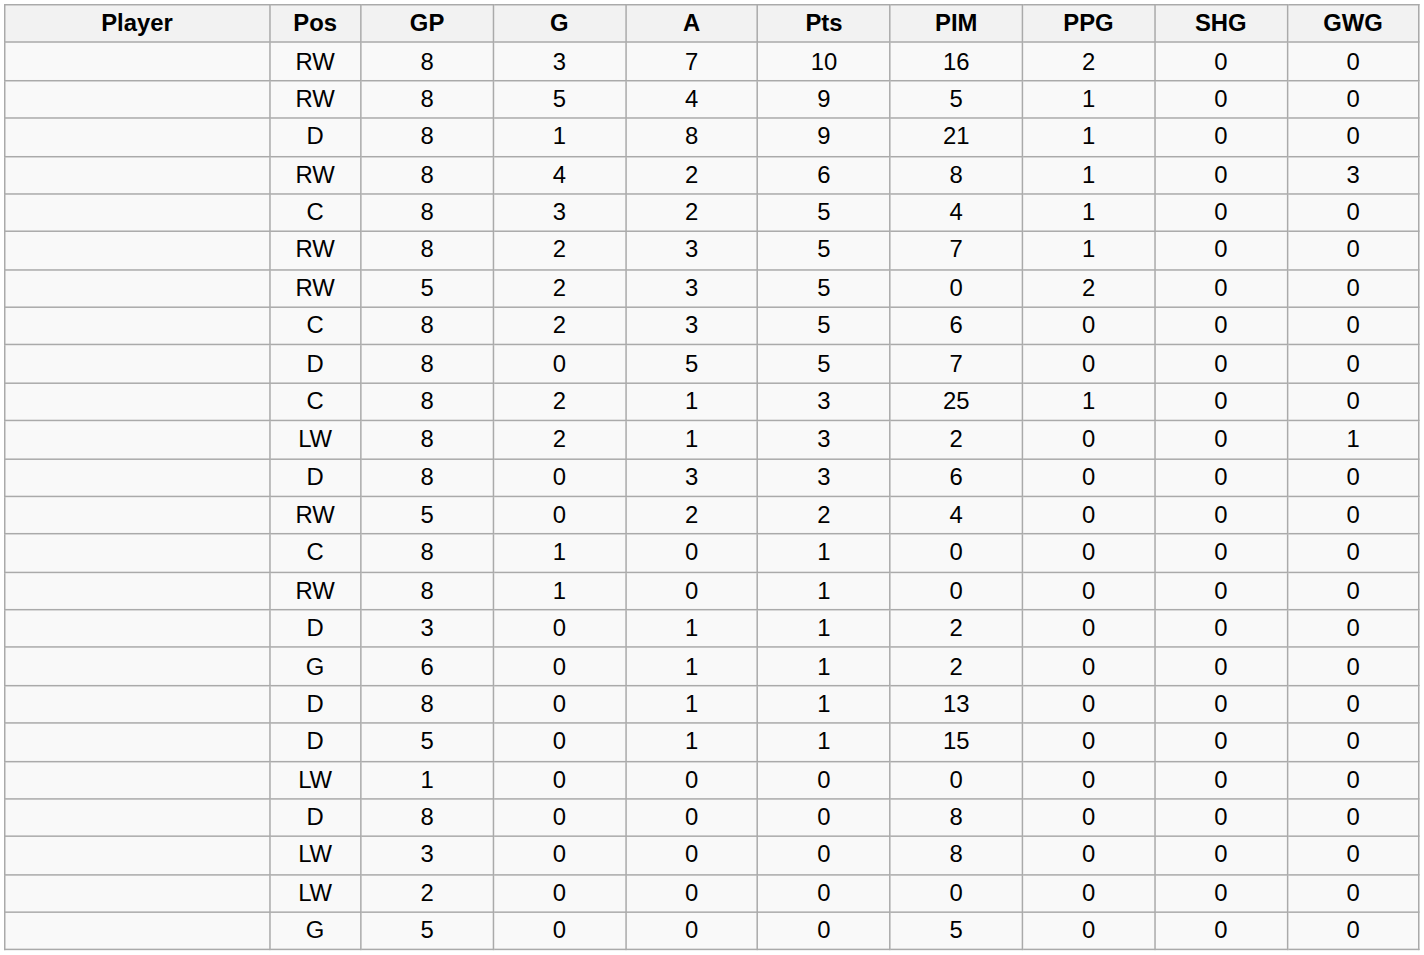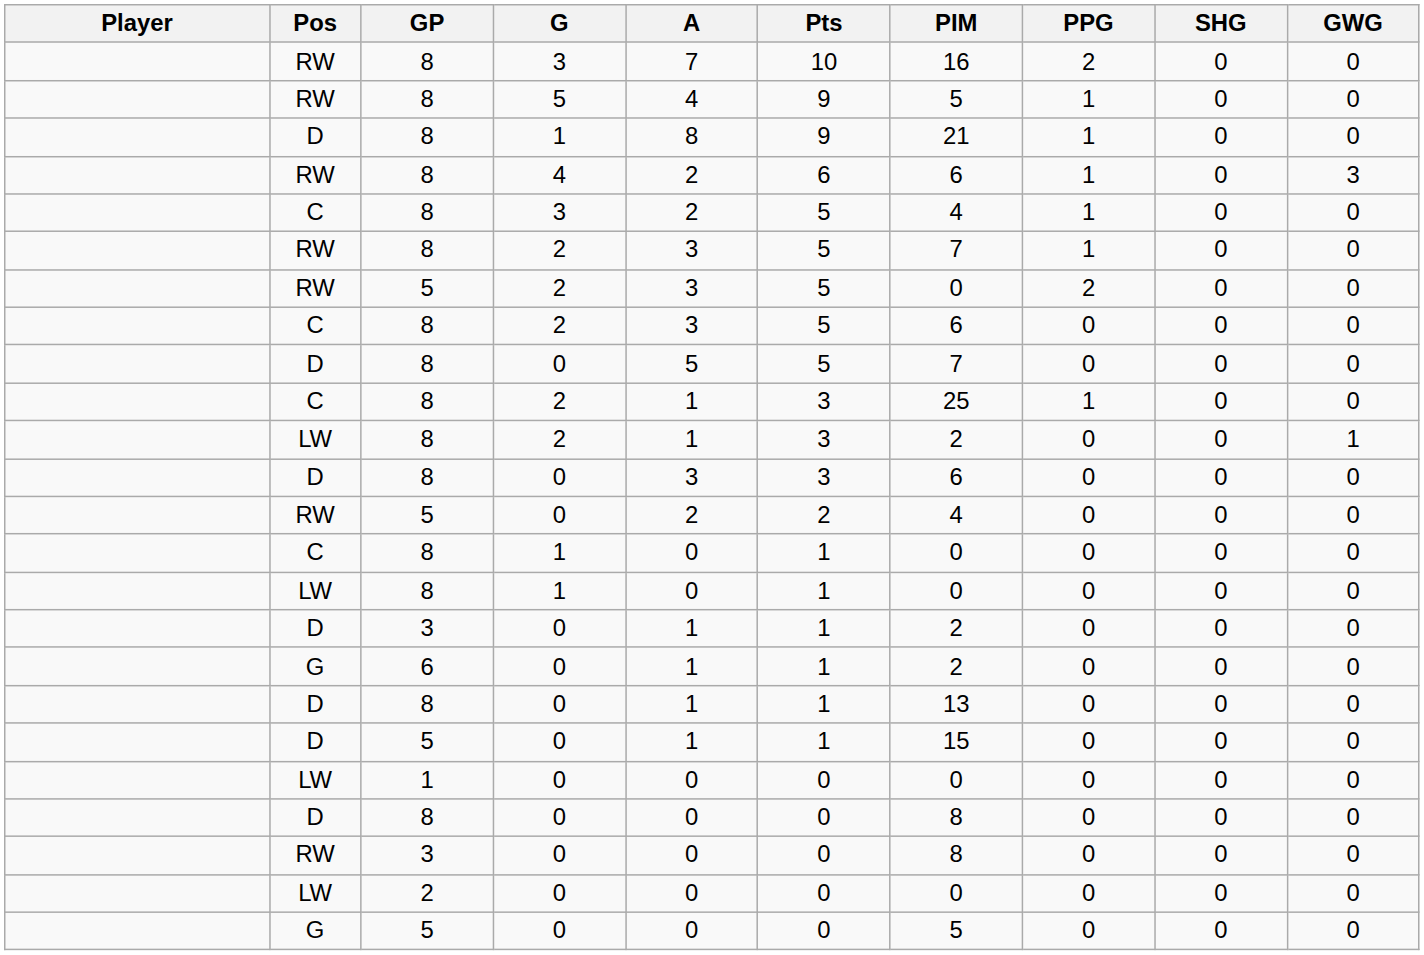row 5 | PIM: 8 -> 6
row 16 | Pos: RW -> LW
row 23 | Pos: LW -> RW
